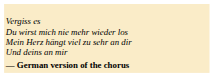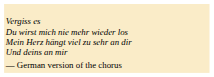row 2 | column 1: bold -> normal
